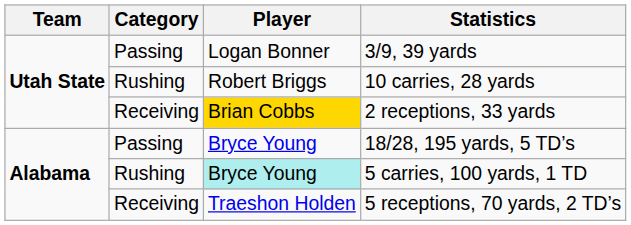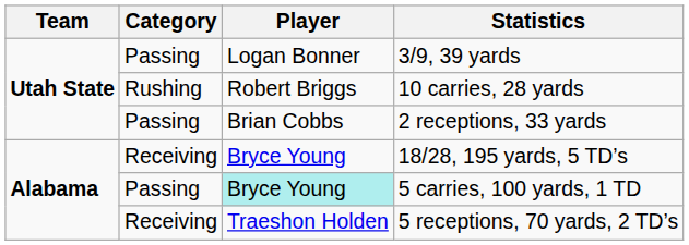2 receptions, 33 yards | Category: Receiving -> Passing
2 receptions, 33 yards | Player: gold background -> no background
18/28, 195 yards, 5 TD’s | Category: Passing -> Receiving
5 carries, 100 yards, 1 TD | Category: Rushing -> Passing
